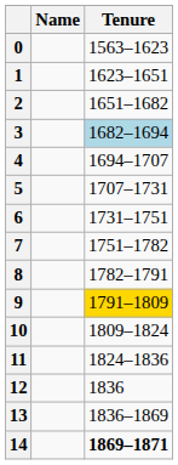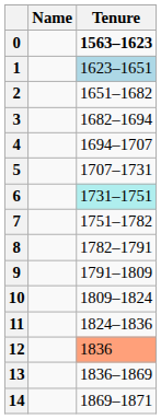0 | Tenure: normal -> bold
1 | Tenure: no background -> lightblue background
3 | Tenure: lightblue background -> no background
6 | Tenure: no background -> paleturquoise background
9 | Tenure: gold background -> no background
12 | Tenure: no background -> lightsalmon background
14 | Tenure: bold -> normal
